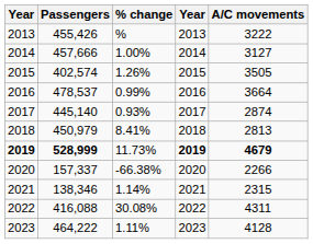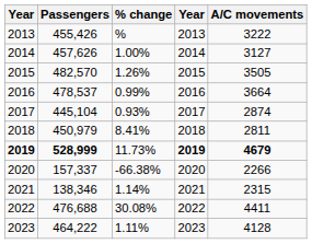row 3 | Passengers: 457,666 -> 457,626
row 4 | Passengers: 402,574 -> 482,570
row 6 | Passengers: 445,140 -> 445,104
row 7 | A/C movements: 2813 -> 2811
row 11 | Passengers: 416,088 -> 476,688
row 11 | A/C movements: 4311 -> 4411
